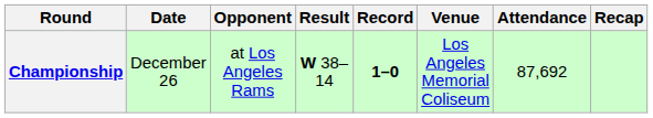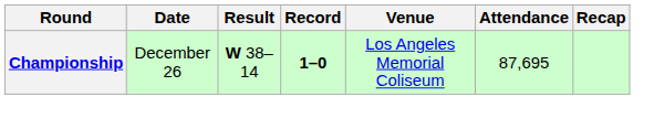- column: Opponent | at Los Angeles Rams
Championship | Attendance: 87,692 -> 87,695
